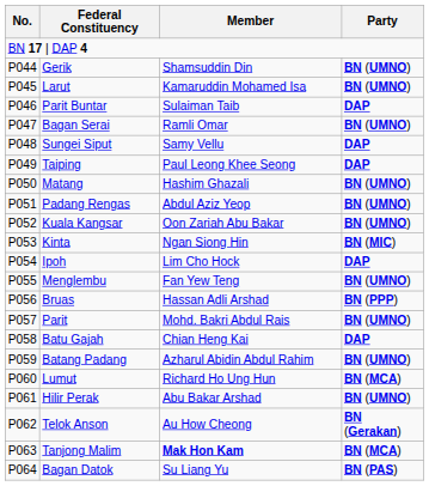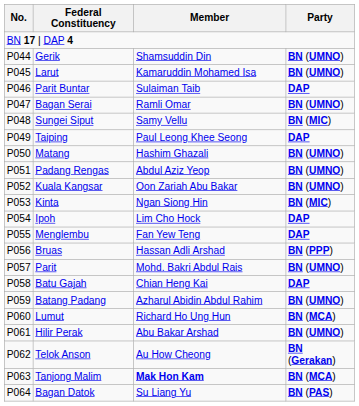Sungei Siput | Party: DAP -> BN (MIC)
Menglembu | Party: BN (UMNO) -> DAP
